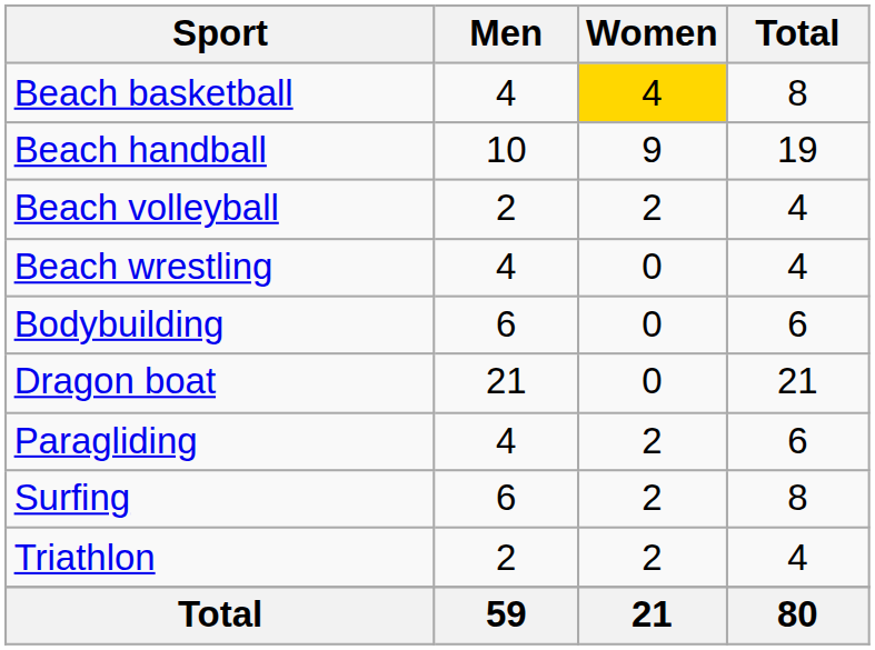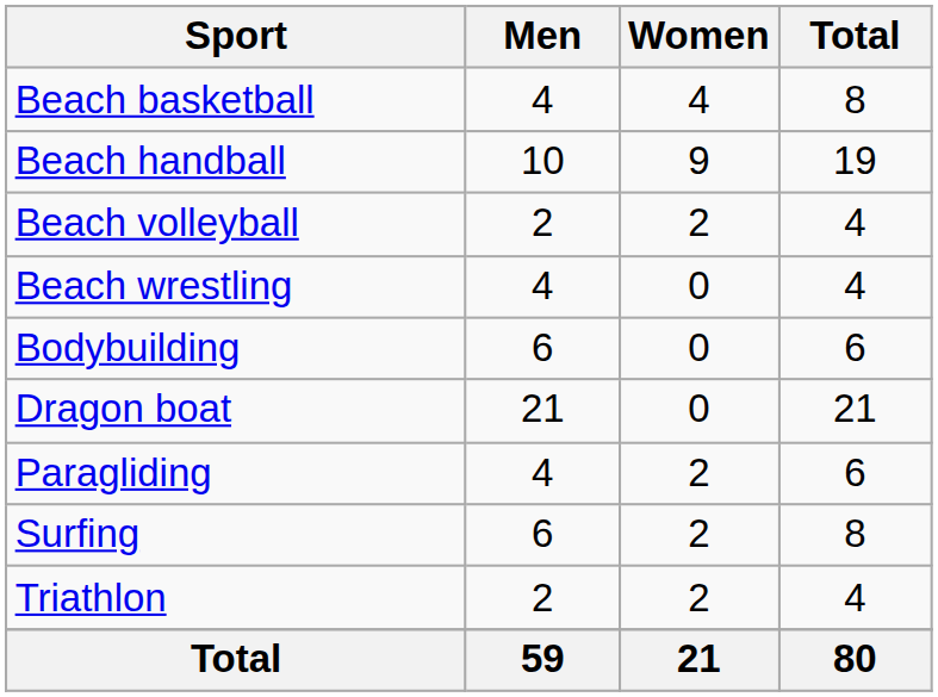Beach basketball | Women: gold background -> no background
